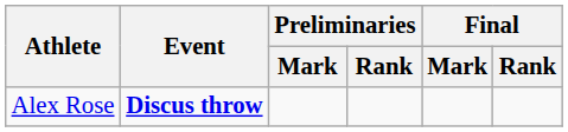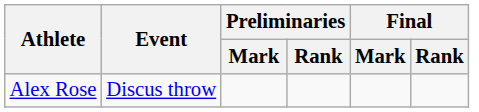Alex Rose | Event: bold -> normal
